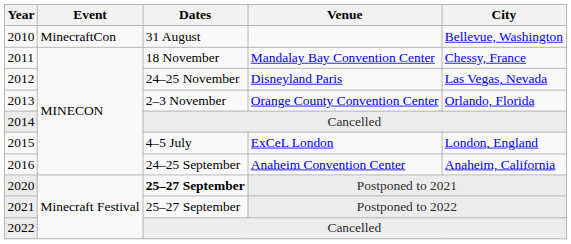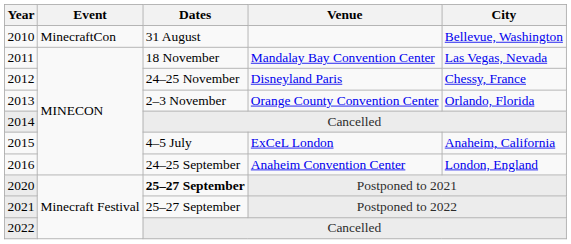Mandalay Bay Convention Center | City: Chessy, France -> Las Vegas, Nevada
Disneyland Paris | City: Las Vegas, Nevada -> Chessy, France
ExCeL London | City: London, England -> Anaheim, California
Anaheim Convention Center | City: Anaheim, California -> London, England
